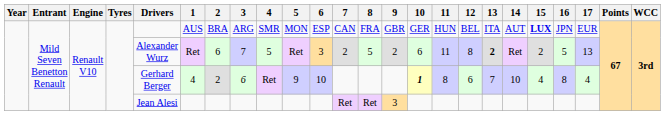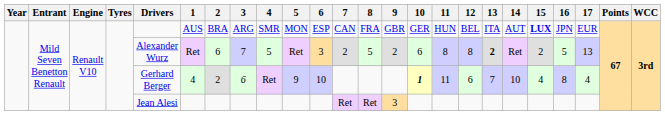row 3 | 11: 11 -> 8
row 4 | 11: 8 -> 11
